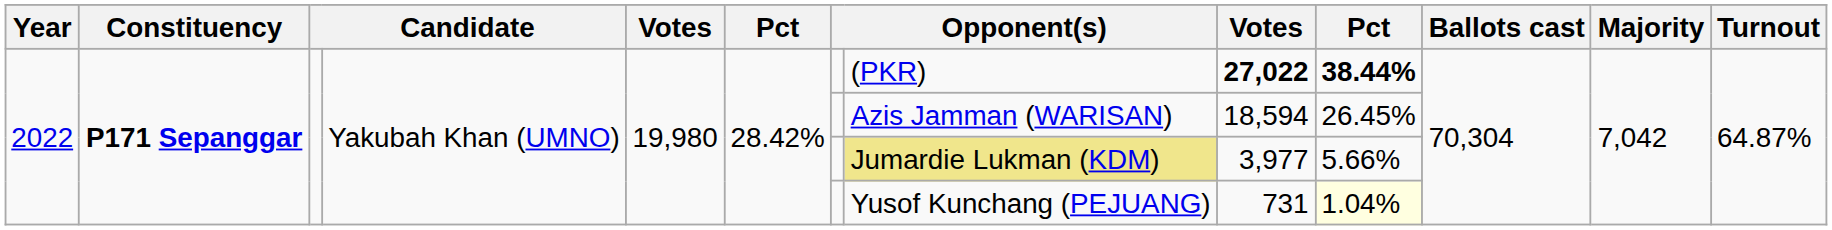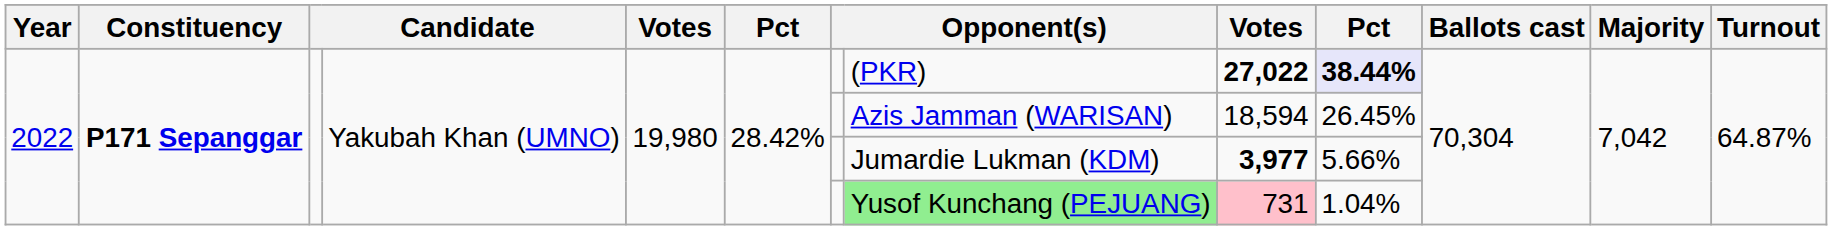row 2 | column 10: no background -> lavender background
row 4 | column 8: khaki background -> no background
row 4 | column 9: normal -> bold
row 5 | column 8: no background -> lightgreen background
row 5 | column 9: no background -> pink background
row 5 | column 10: lightyellow background -> no background
